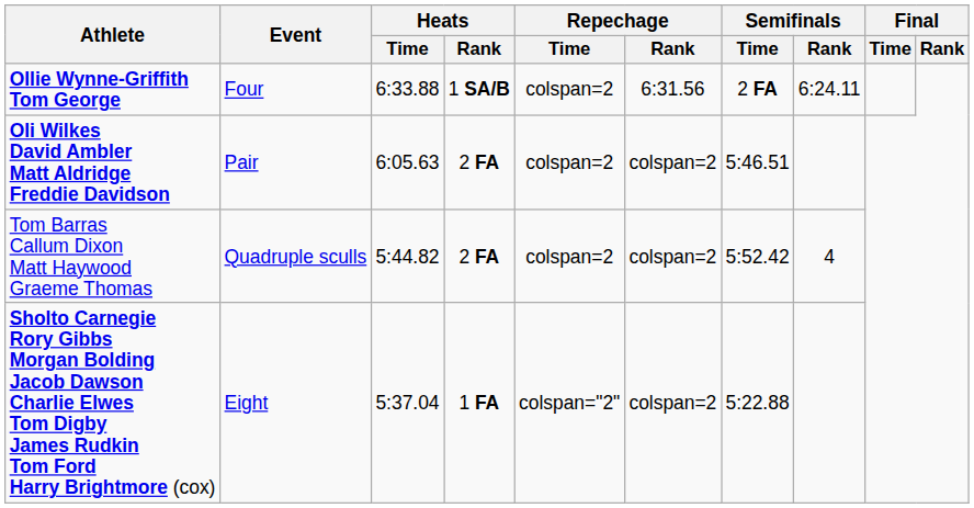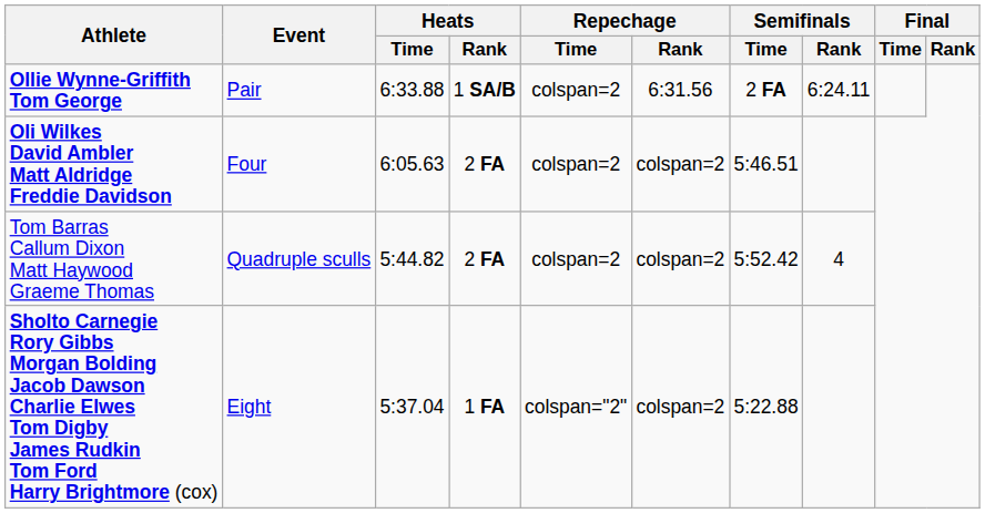Ollie Wynne-Griffith Tom George | Event: Four -> Pair
Oli Wilkes David Ambler Matt Aldridge Freddie Davidson | Event: Pair -> Four
